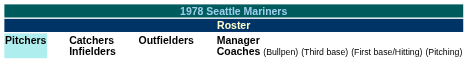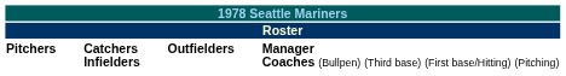Pitchers | column 1: paleturquoise background -> no background
